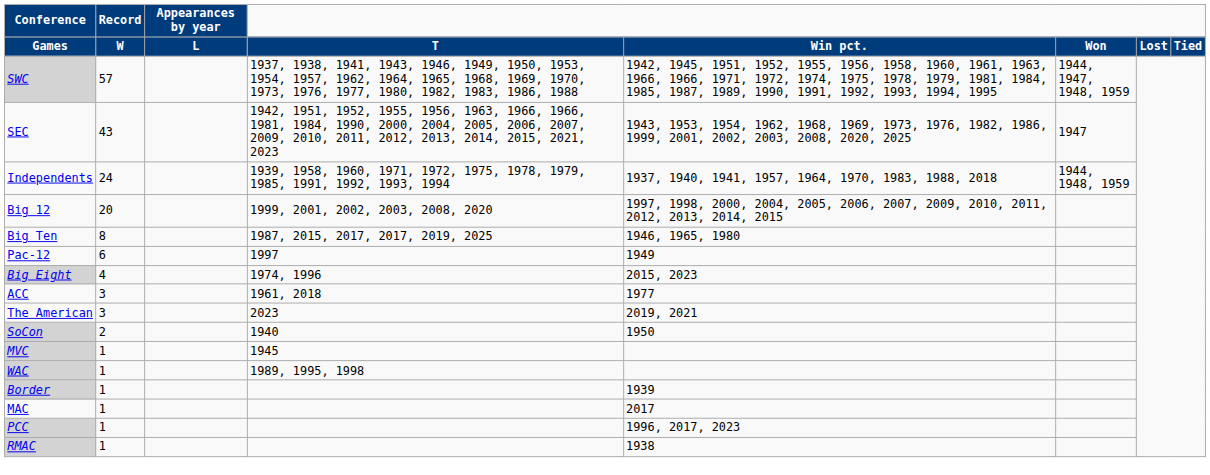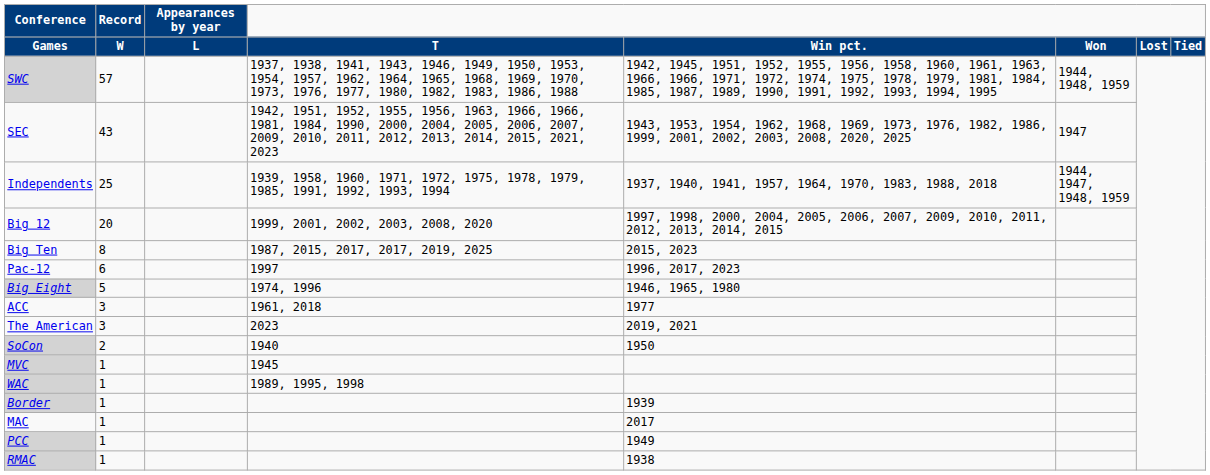SWC | Won: 1944, 1947, 1948, 1959 -> 1944, 1948, 1959
Independents | Record / W: 24 -> 25
Independents | Won: 1944, 1948, 1959 -> 1944, 1947, 1948, 1959
Big Ten | Win pct.: 1946, 1965, 1980 -> 2015, 2023
Pac-12 | Win pct.: 1949 -> 1996, 2017, 2023
Big Eight | Record / W: 4 -> 5
Big Eight | Win pct.: 2015, 2023 -> 1946, 1965, 1980
PCC | Win pct.: 1996, 2017, 2023 -> 1949
